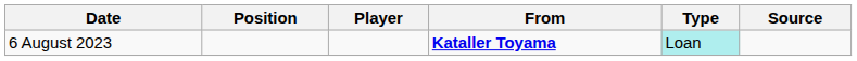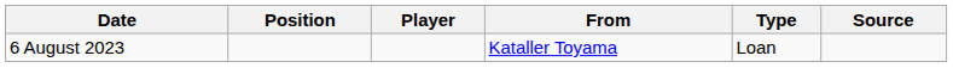6 August 2023 | From: bold -> normal
6 August 2023 | Type: paleturquoise background -> no background
